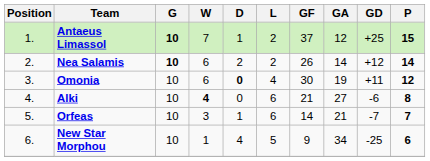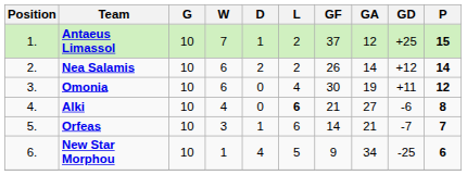Antaeus Limassol | G: bold -> normal
Nea Salamis | G: bold -> normal
Omonia | D: bold -> normal
Alki | W: bold -> normal
Alki | L: normal -> bold
